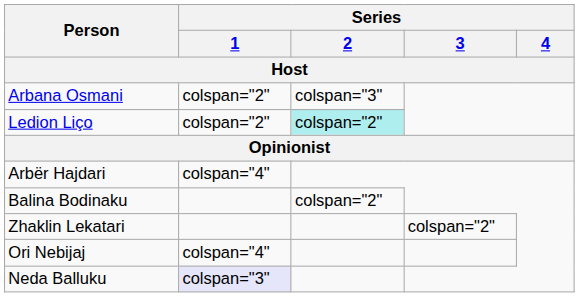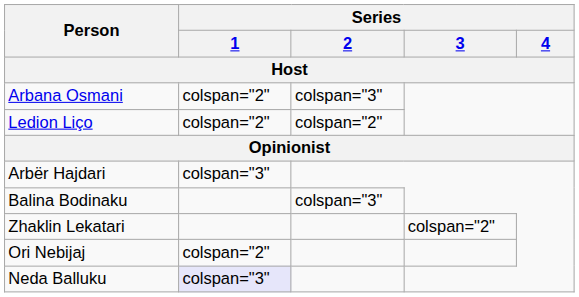Ledion Liço | Series / 2: paleturquoise background -> no background
Arbër Hajdari | Series / 1: colspan="4" -> colspan="3"
Balina Bodinaku | Series / 2: colspan="2" -> colspan="3"
Ori Nebijaj | Series / 1: colspan="4" -> colspan="2"
